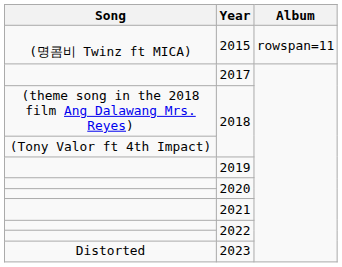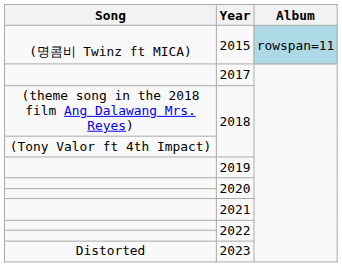2015 | Album: no background -> lightblue background
